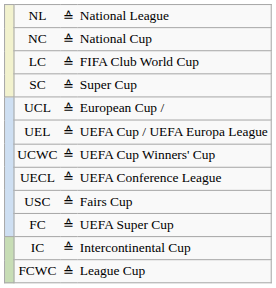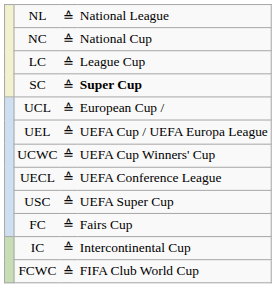LC | column 4: FIFA Club World Cup -> League Cup
SC | column 4: normal -> bold
USC | column 4: Fairs Cup -> UEFA Super Cup
FC | column 4: UEFA Super Cup -> Fairs Cup
FCWC | column 4: League Cup -> FIFA Club World Cup
